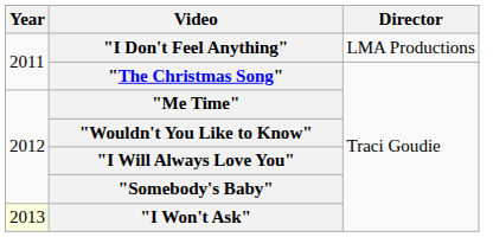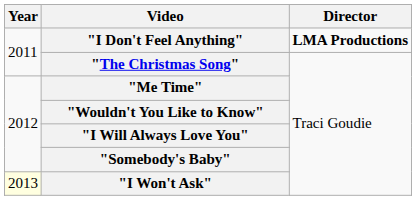"I Don't Feel Anything" | Director: normal -> bold
